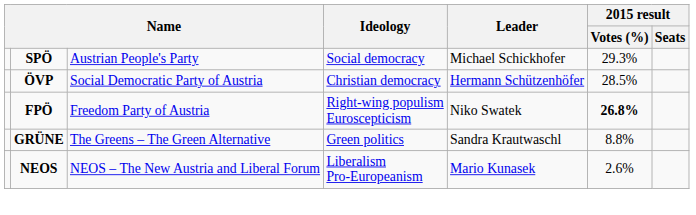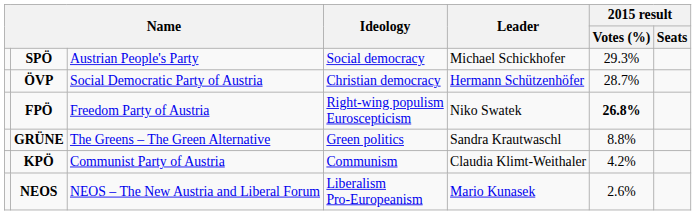ÖVP | 2015 result / Votes (%): 28.5% -> 28.7%
+ row: KPÖ | Communist Party of Austria | Communism | Claudia Klimt-Weithaler | 4.2%
